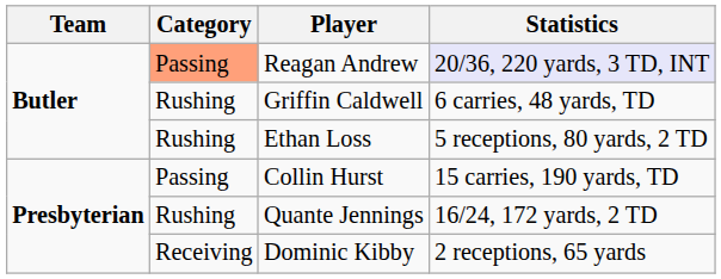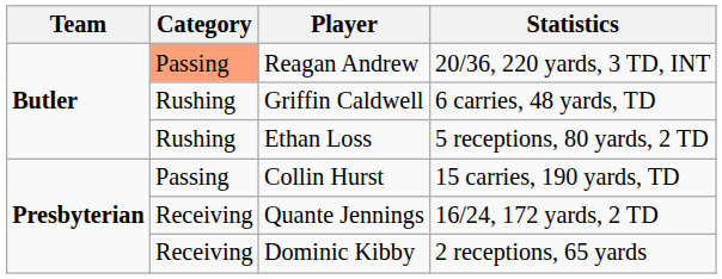Reagan Andrew | Statistics: lavender background -> no background
Quante Jennings | Category: Rushing -> Receiving
